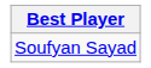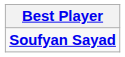row 2 | column 1: normal -> bold
